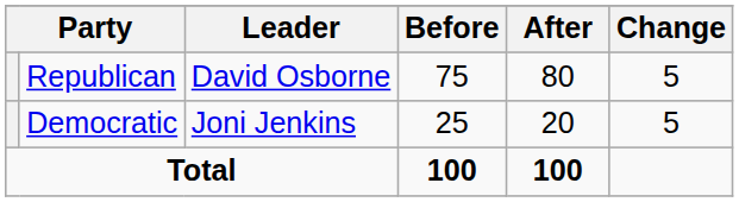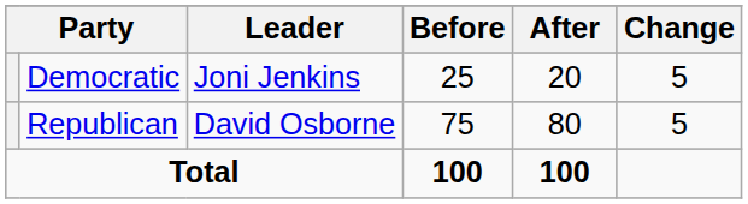rows swapped: Republican <-> Democratic
